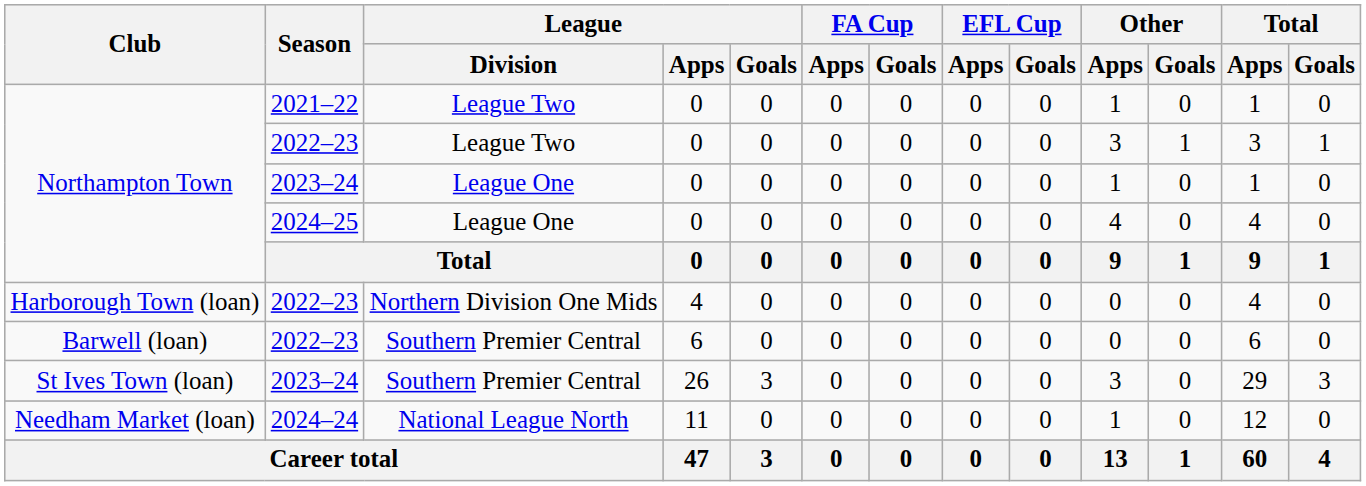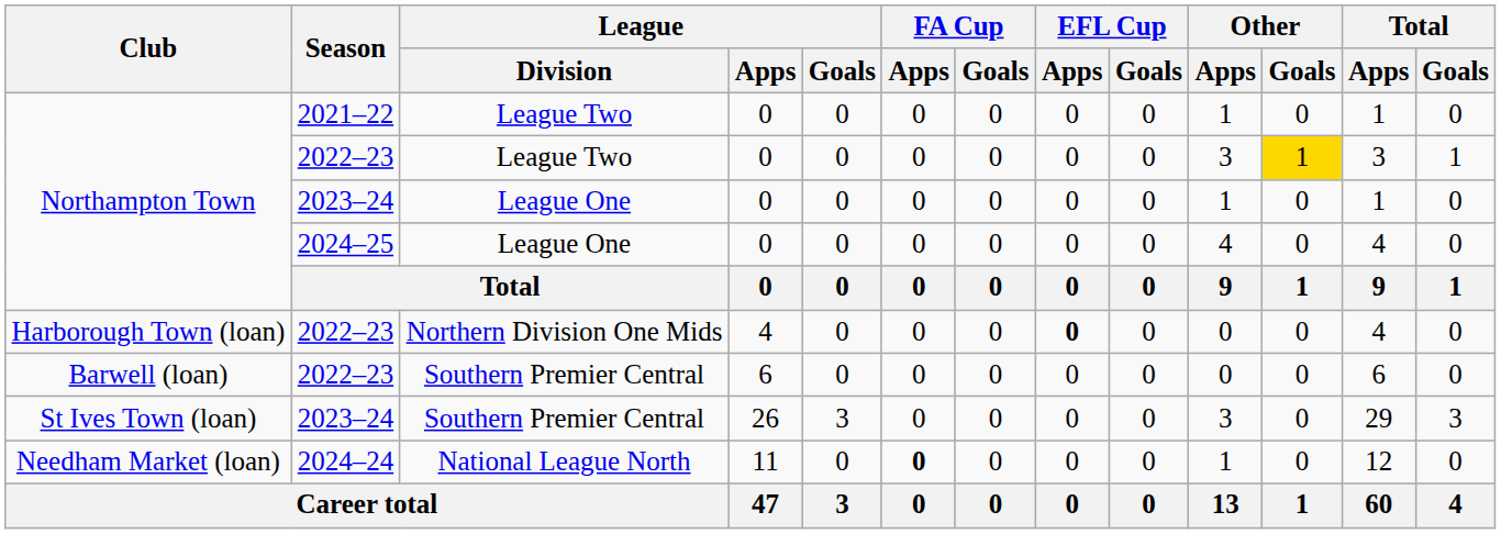Northampton Town / 2022–23 | Other / Goals: no background -> gold background
Harborough Town (loan) | EFL Cup / Apps: normal -> bold
Needham Market (loan) | FA Cup / Apps: normal -> bold
